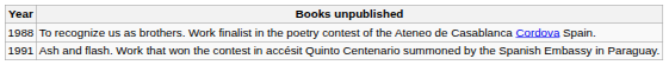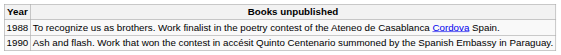row 3 | Year: 1991 -> 1990
